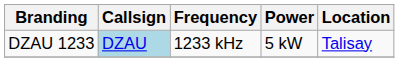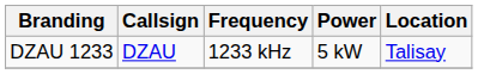DZAU 1233 | Callsign: lightblue background -> no background
